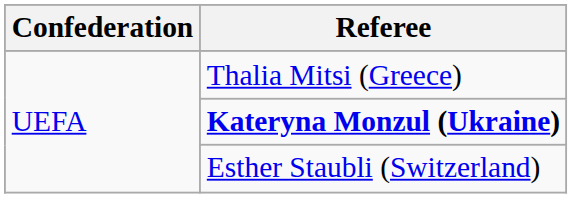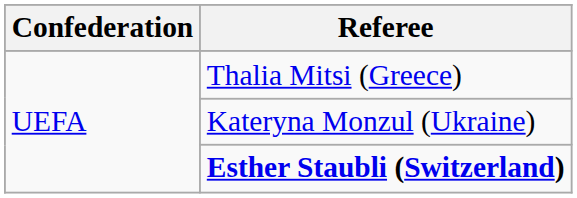Kateryna Monzul (Ukraine) | Referee: bold -> normal
Esther Staubli (Switzerland) | Referee: normal -> bold
